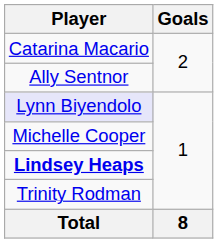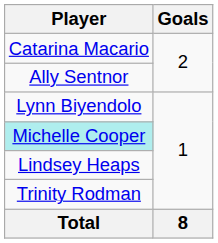Lynn Biyendolo | Player: lavender background -> no background
Michelle Cooper | Player: no background -> paleturquoise background
Lindsey Heaps | Player: bold -> normal
